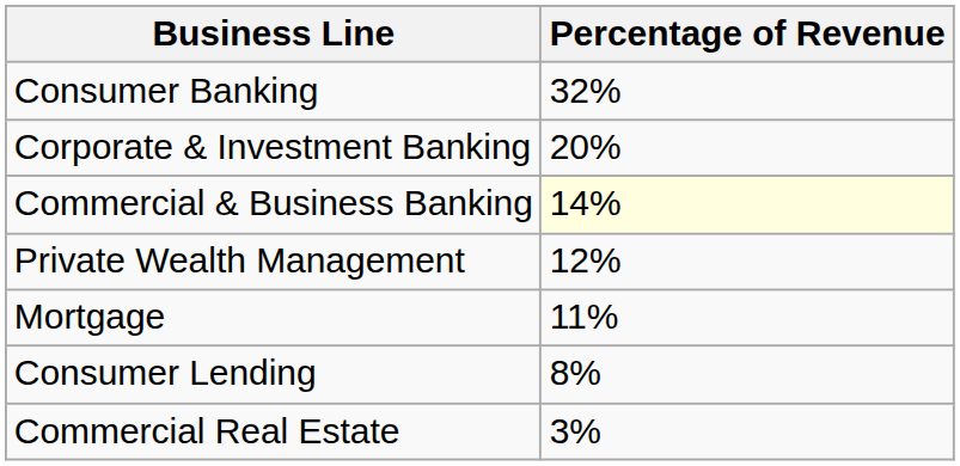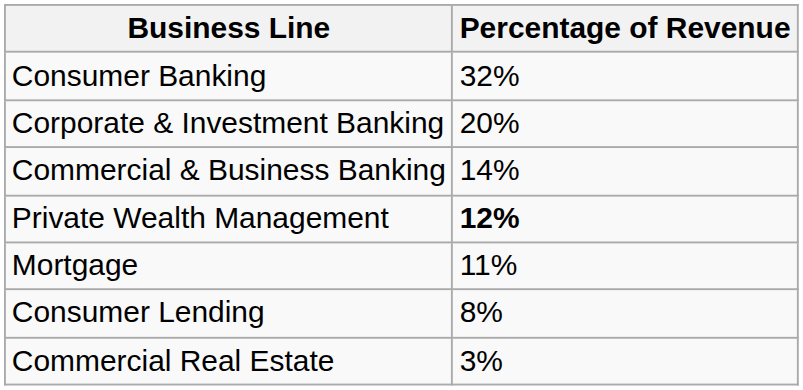Commercial & Business Banking | Percentage of Revenue: lightyellow background -> no background
Private Wealth Management | Percentage of Revenue: normal -> bold
